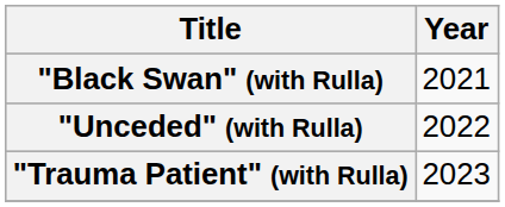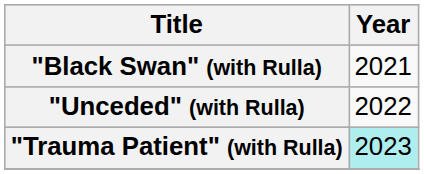"Trauma Patient" (with Rulla) | Year: no background -> paleturquoise background
